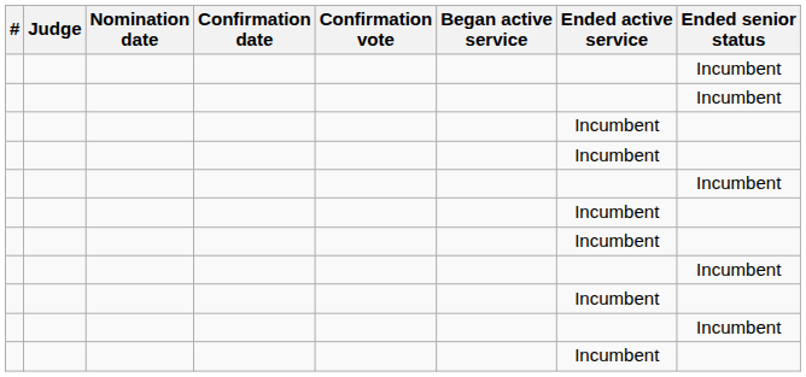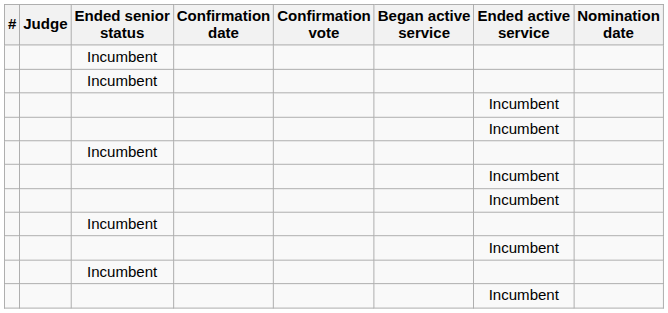columns swapped: Nomination date <-> Ended senior status
